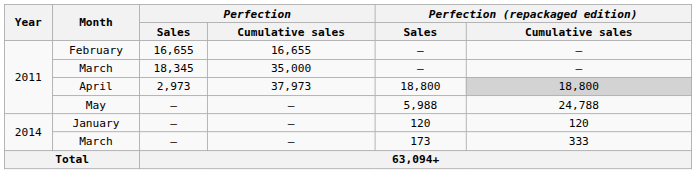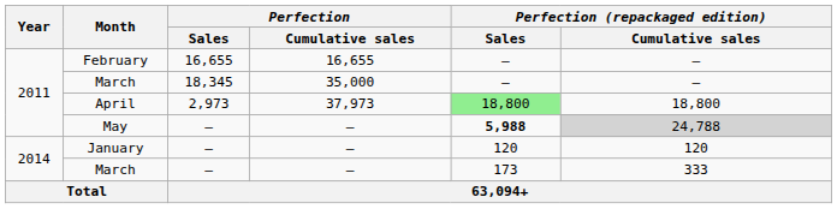April | Perfection (repackaged edition) / Sales: no background -> lightgreen background
April | Perfection (repackaged edition) / Cumulative sales: lightgrey background -> no background
May | Perfection (repackaged edition) / Sales: normal -> bold
May | Perfection (repackaged edition) / Cumulative sales: no background -> lightgrey background
